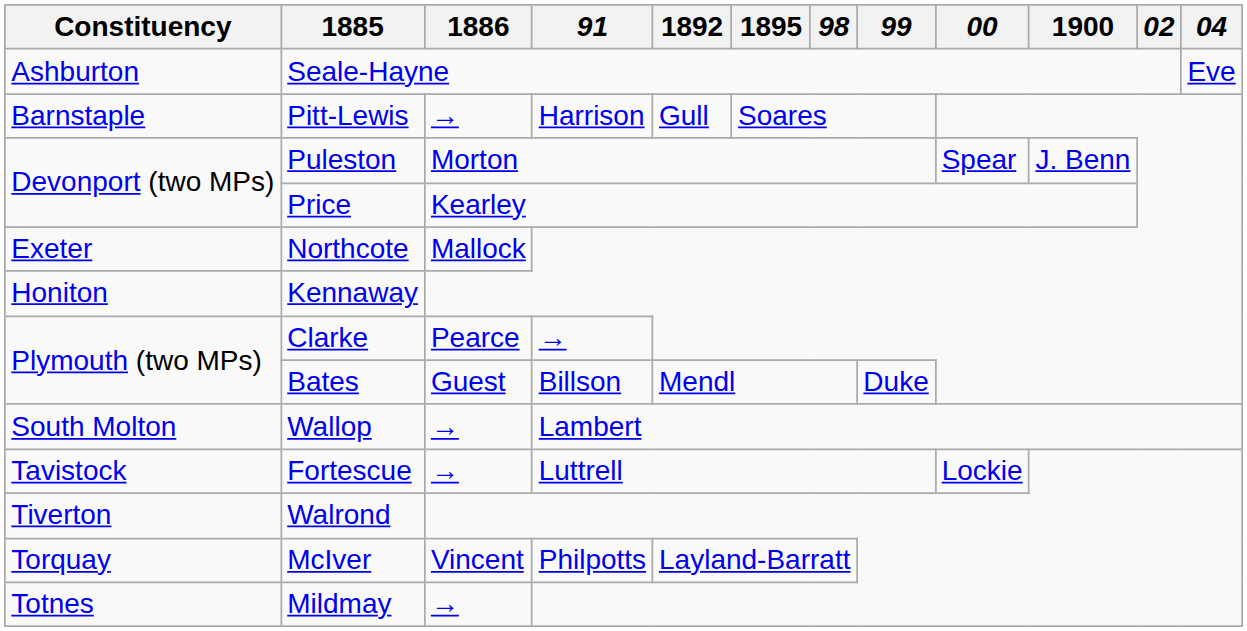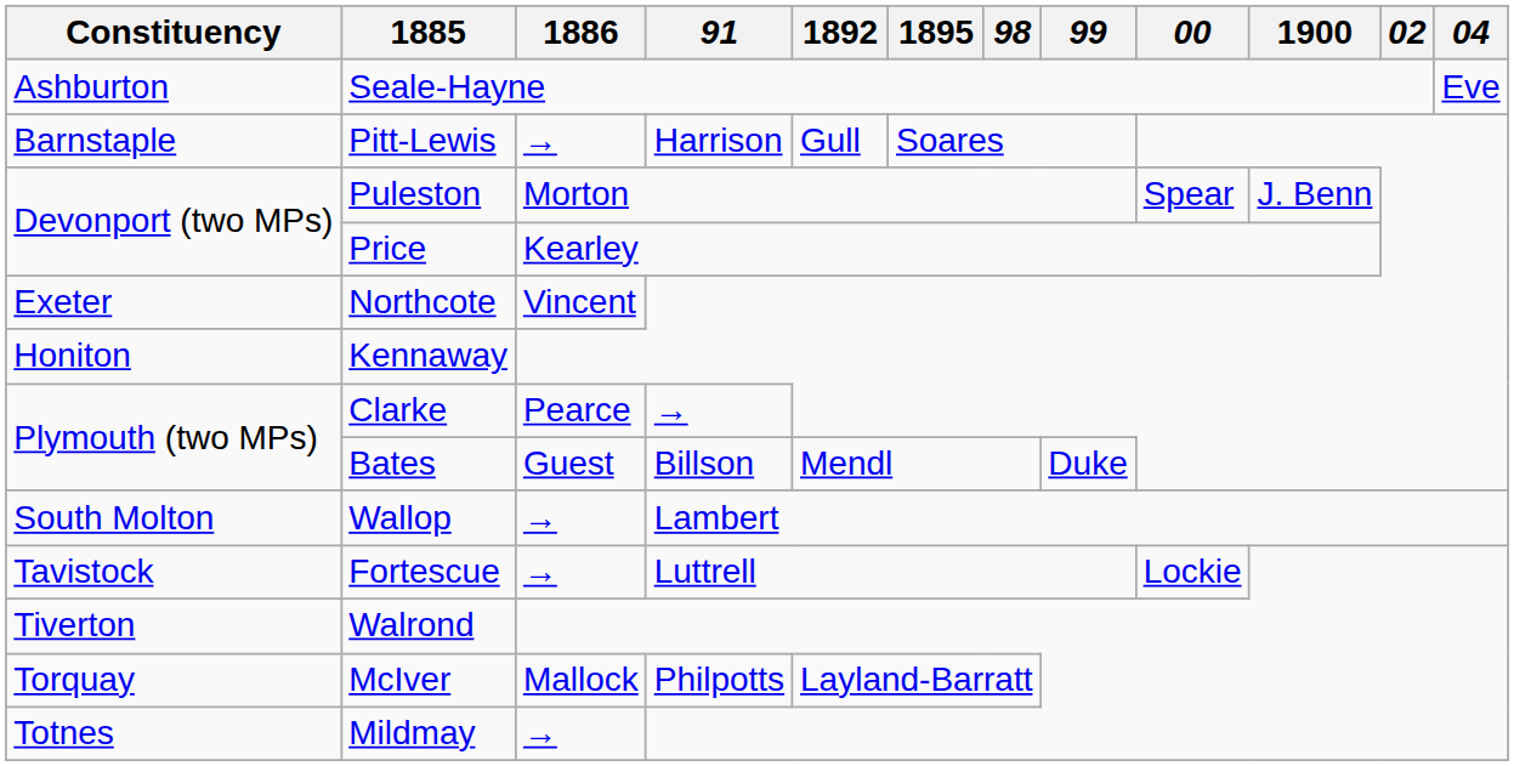Northcote | 1886: Mallock -> Vincent
McIver | 1886: Vincent -> Mallock
